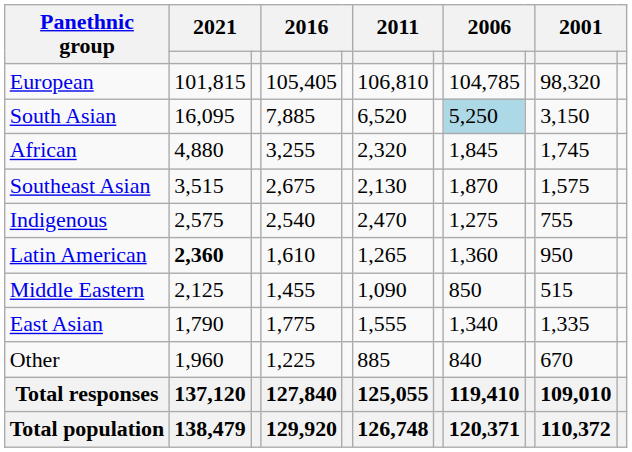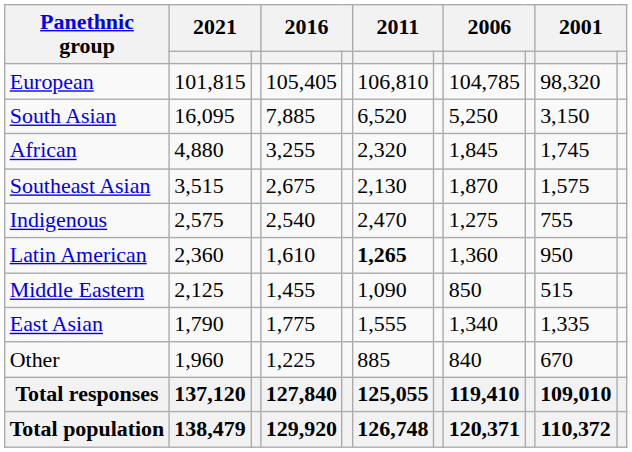South Asian | column 8: lightblue background -> no background
Latin American | column 2: bold -> normal
Latin American | column 6: normal -> bold
